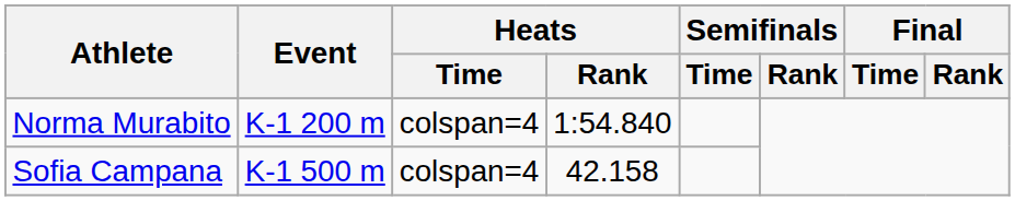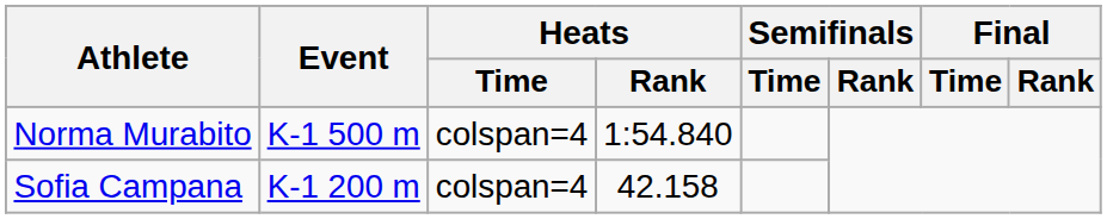Norma Murabito | Event: K-1 200 m -> K-1 500 m
Sofia Campana | Event: K-1 500 m -> K-1 200 m
